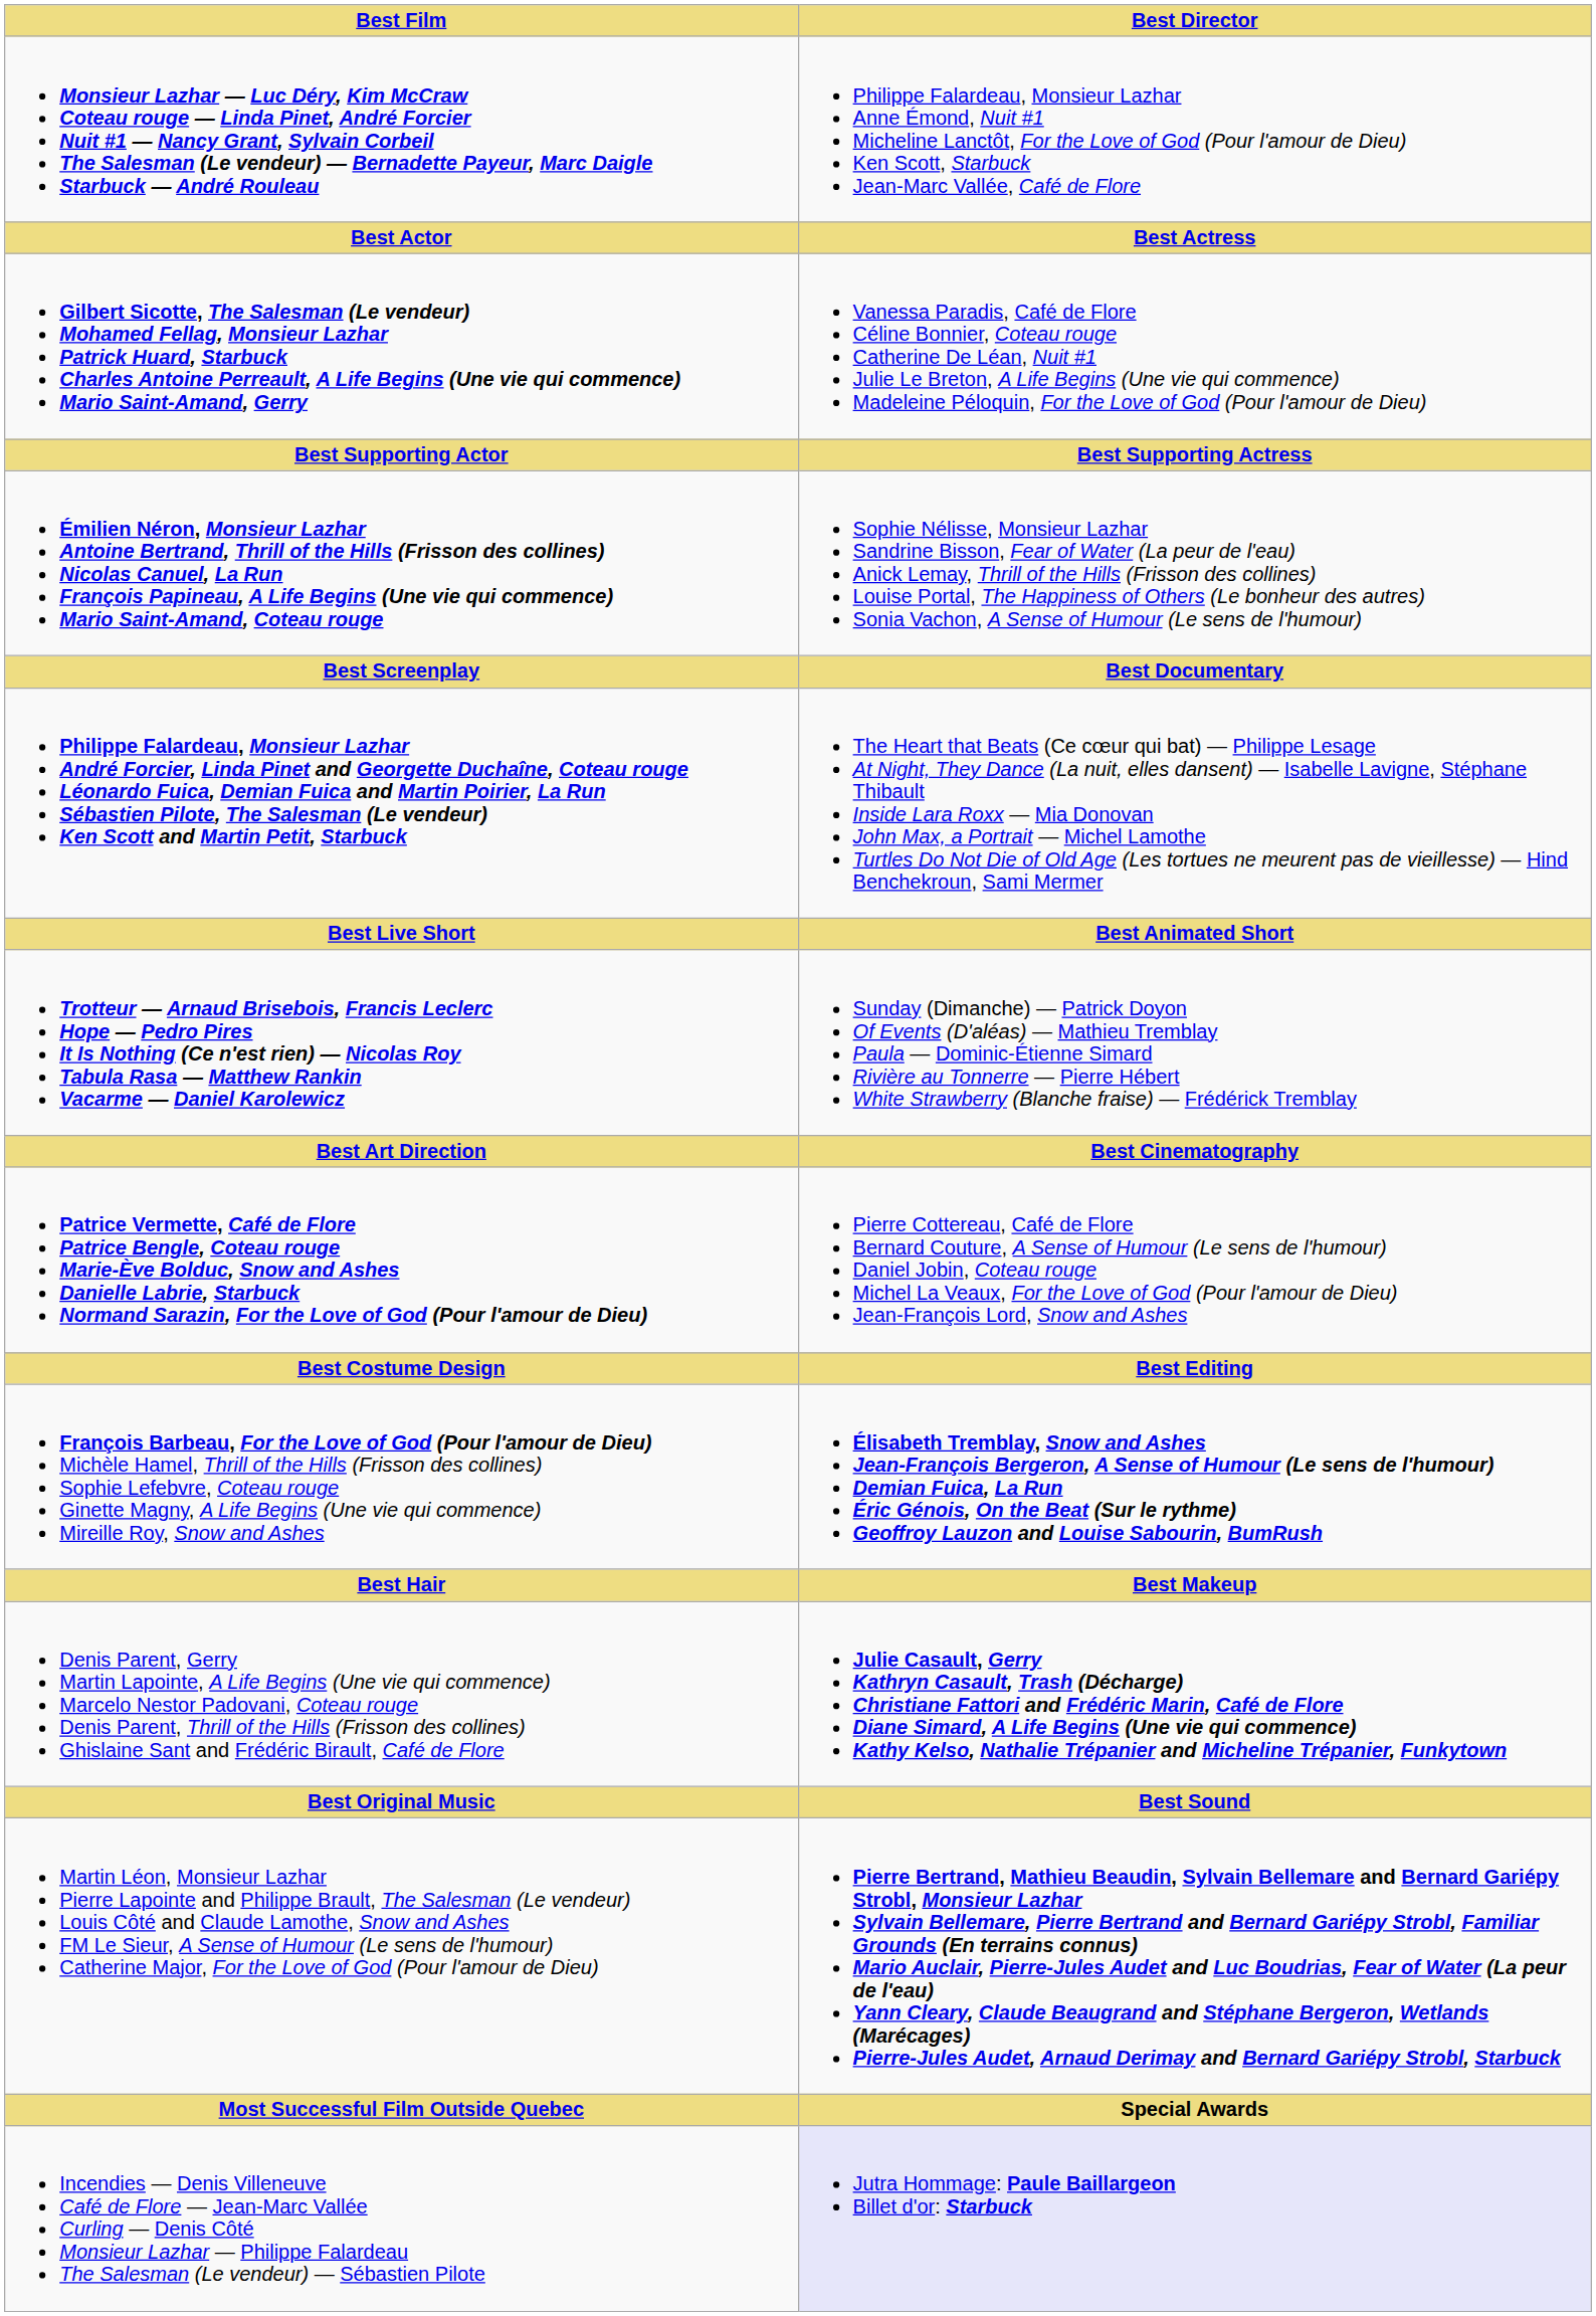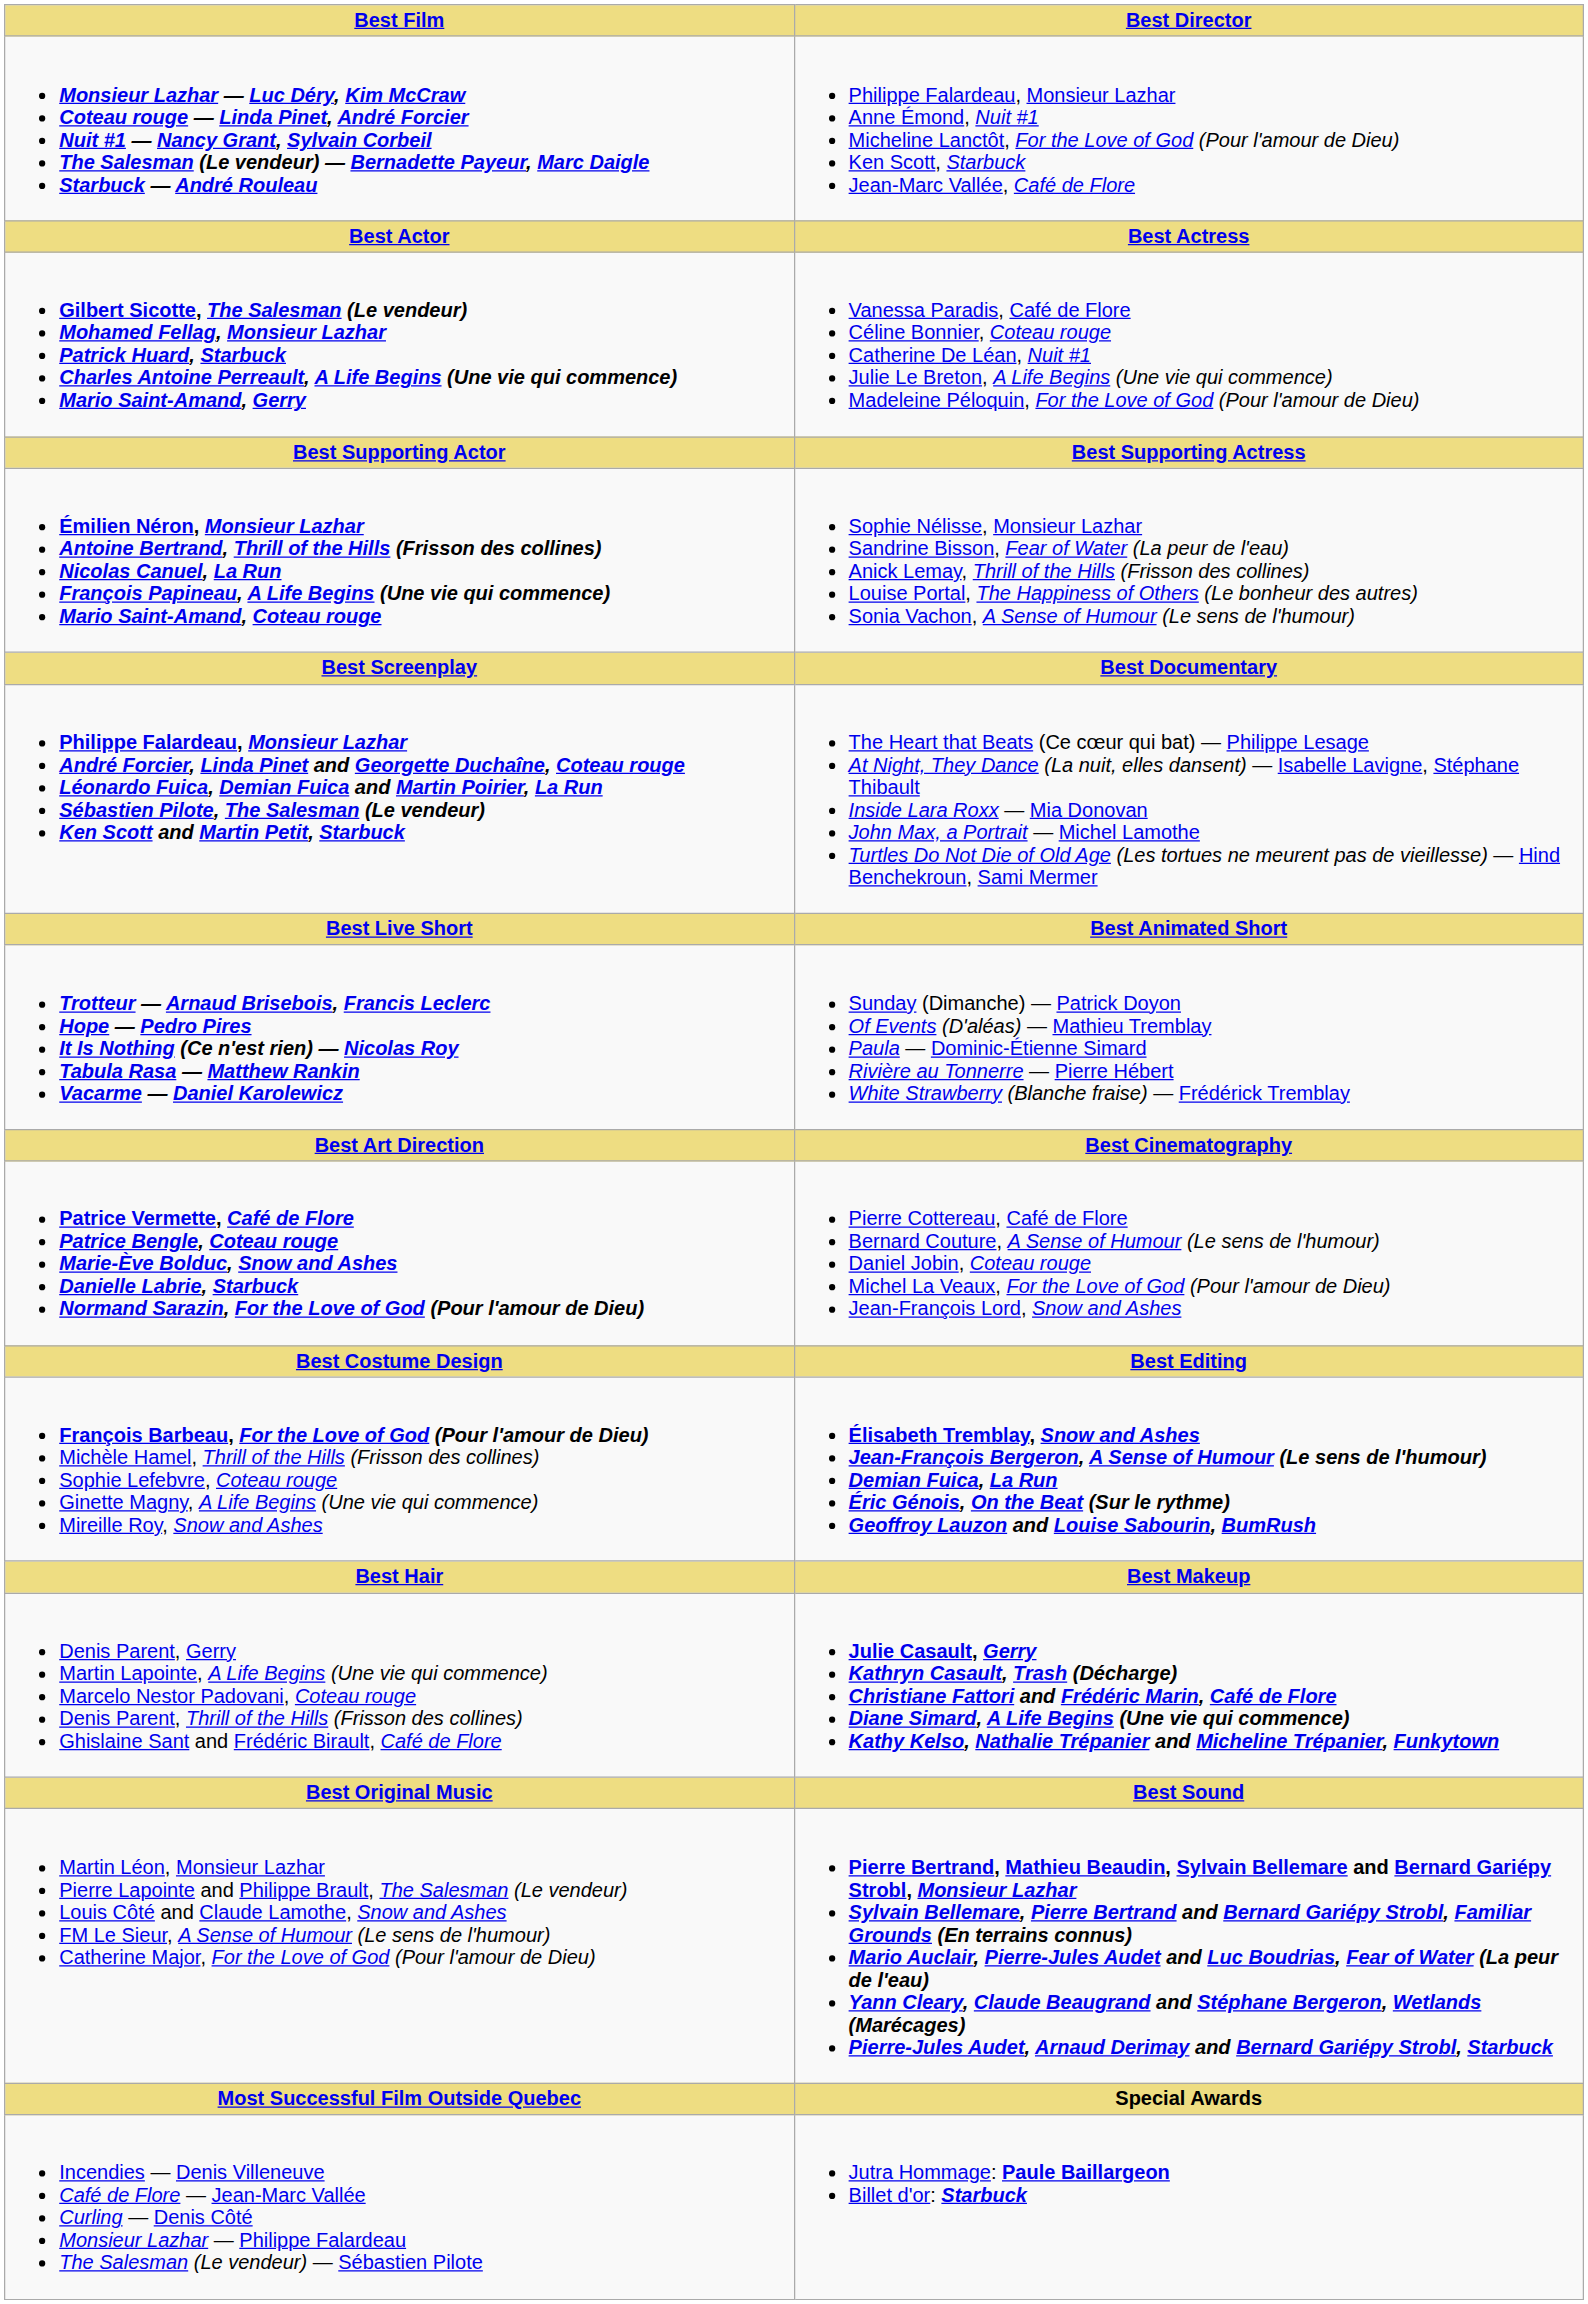row 20 | Best Director: lavender background -> no background
